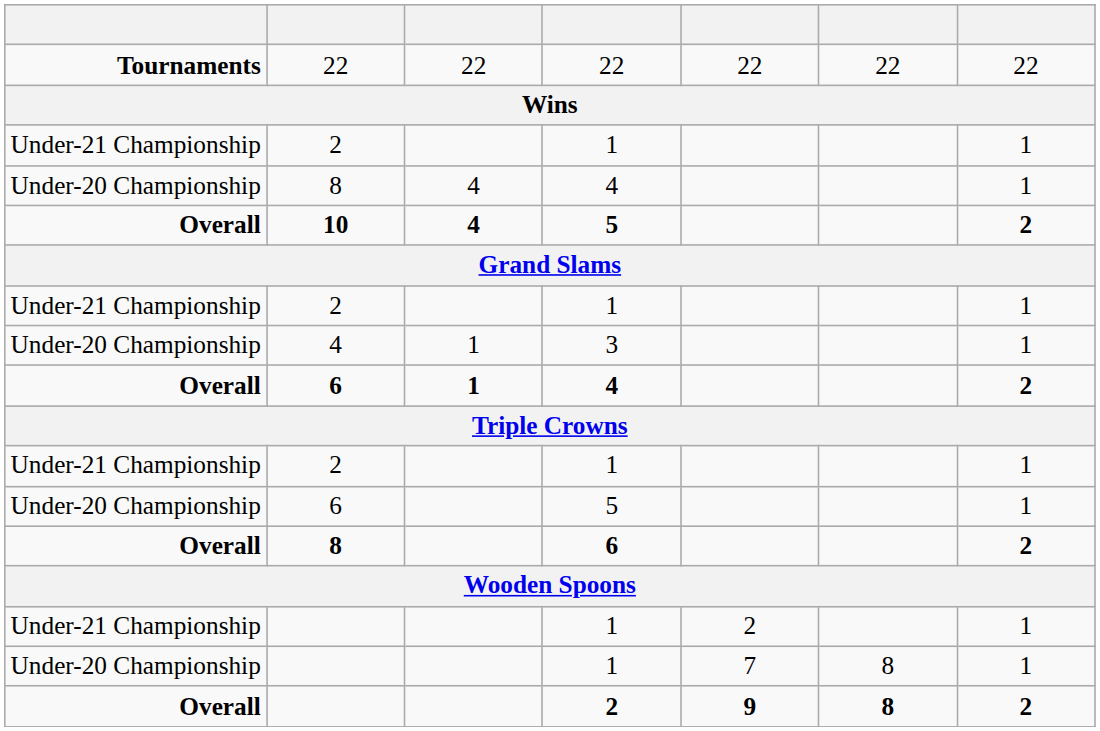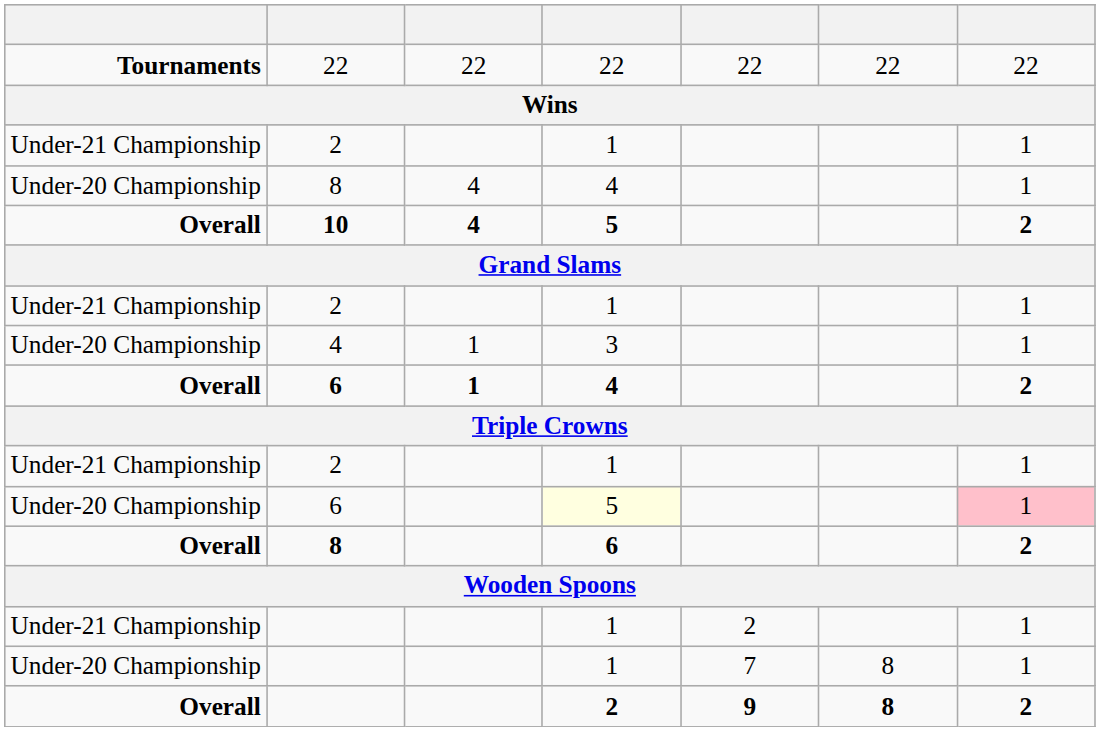Under-20 Championship / 6 | column 4: no background -> lightyellow background
Under-20 Championship / 6 | column 7: no background -> pink background
